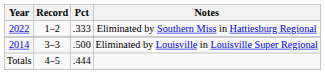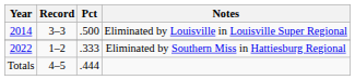rows swapped: Eliminated by Louisville in Louisville Super Regional <-> Eliminated by Southern Miss in Hattiesburg Regional
